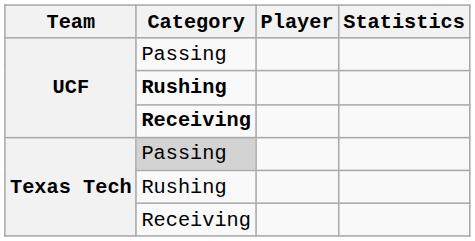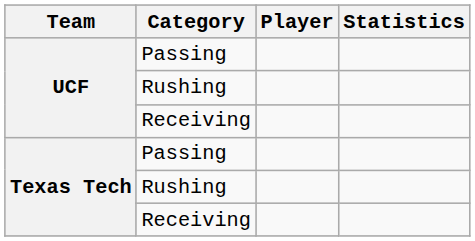UCF / Rushing | Category: bold -> normal
UCF / Receiving | Category: bold -> normal
Texas Tech / Passing | Category: lightgrey background -> no background
